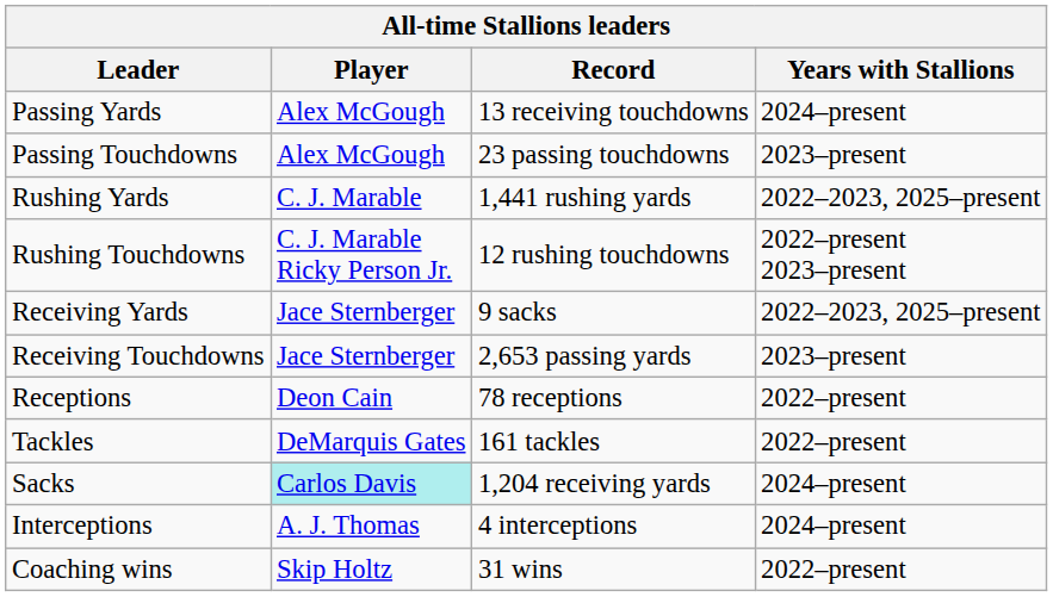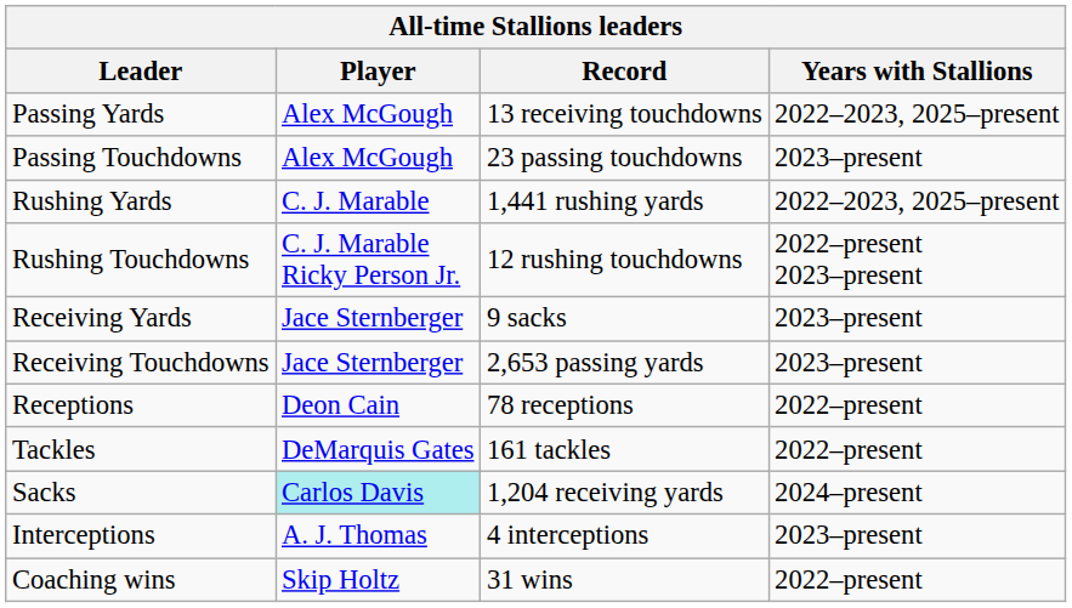Passing Yards | Years with Stallions: 2024–present -> 2022–2023, 2025–present
Receiving Yards | Years with Stallions: 2022–2023, 2025–present -> 2023–present
Interceptions | Years with Stallions: 2024–present -> 2023–present
